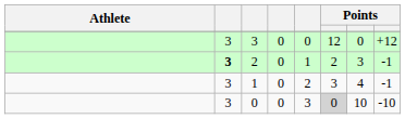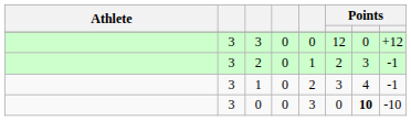row 4 | column 2: bold -> normal
row 6 | column 6: lightgrey background -> no background
row 6 | column 7: normal -> bold
